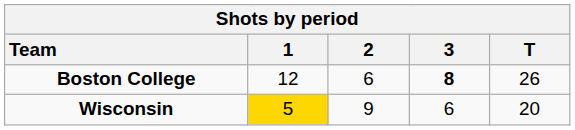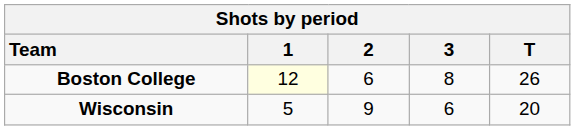Boston College | 1: no background -> lightyellow background
Boston College | 3: bold -> normal
Wisconsin | 1: gold background -> no background
